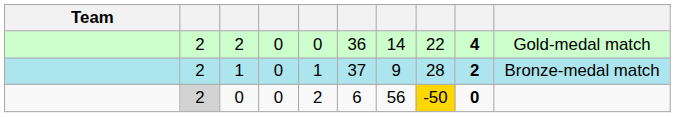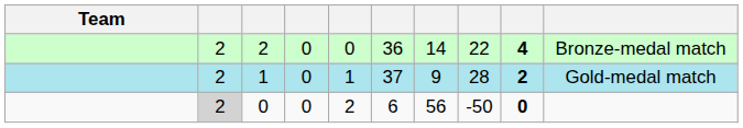row 2 | column 10: Gold-medal match -> Bronze-medal match
row 3 | column 10: Bronze-medal match -> Gold-medal match
row 4 | column 8: gold background -> no background
